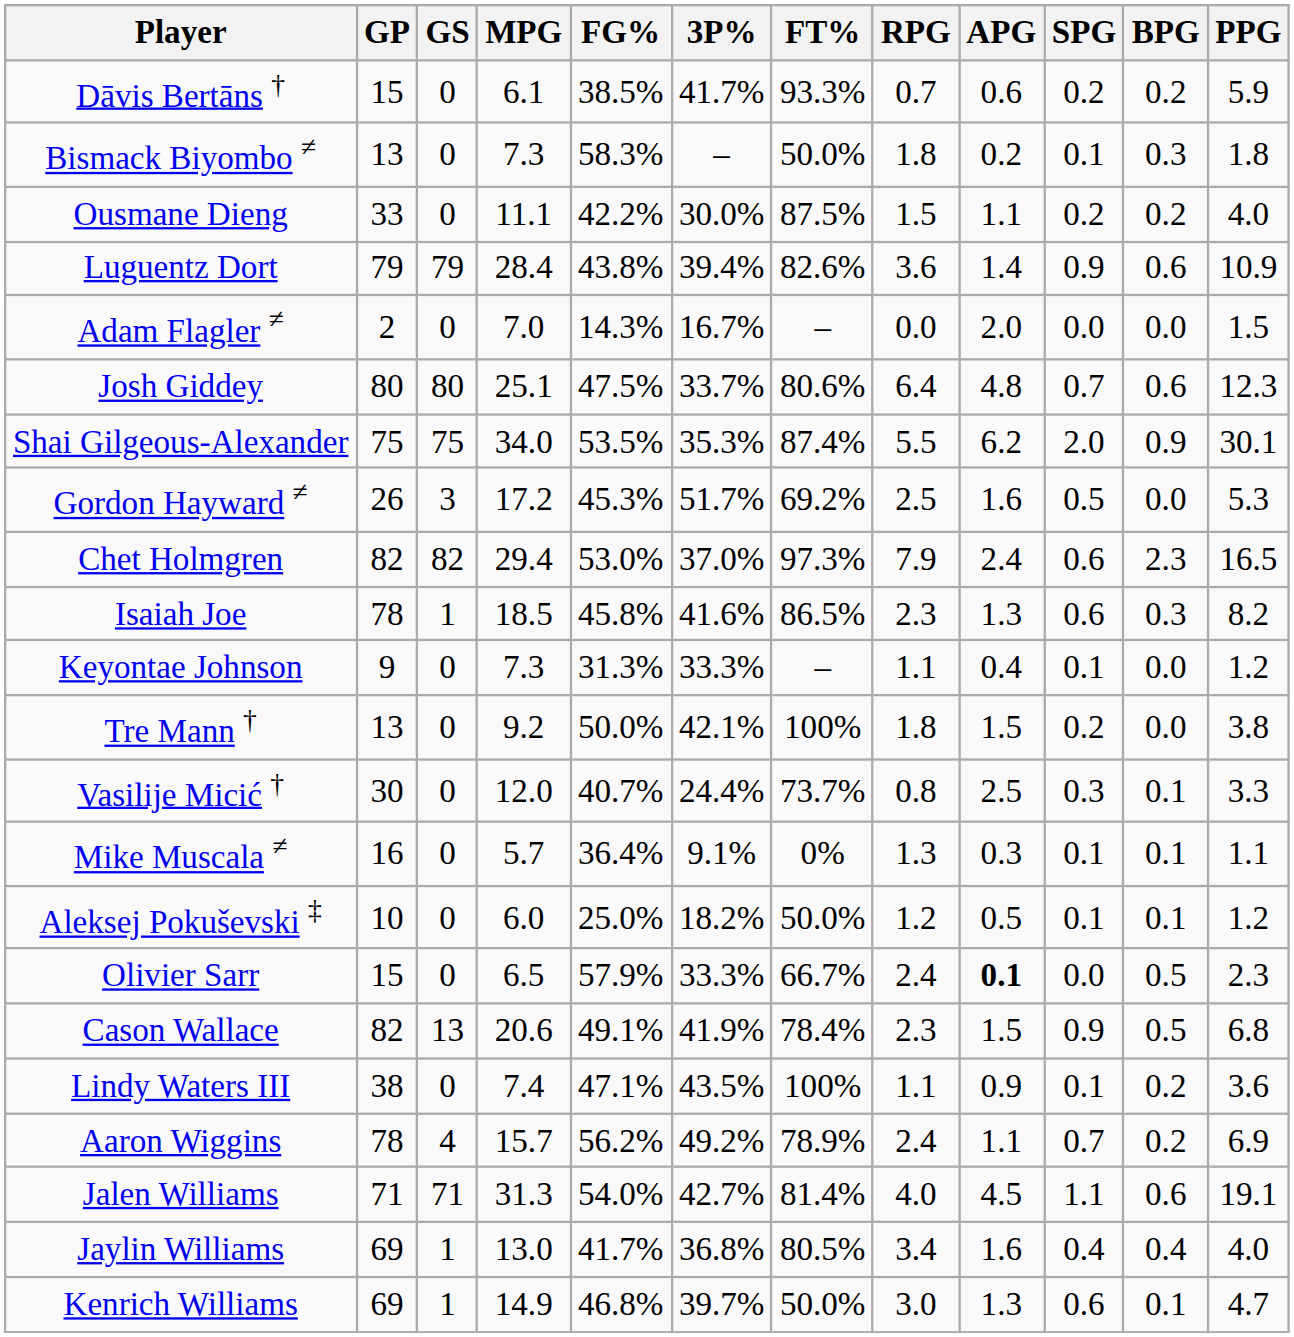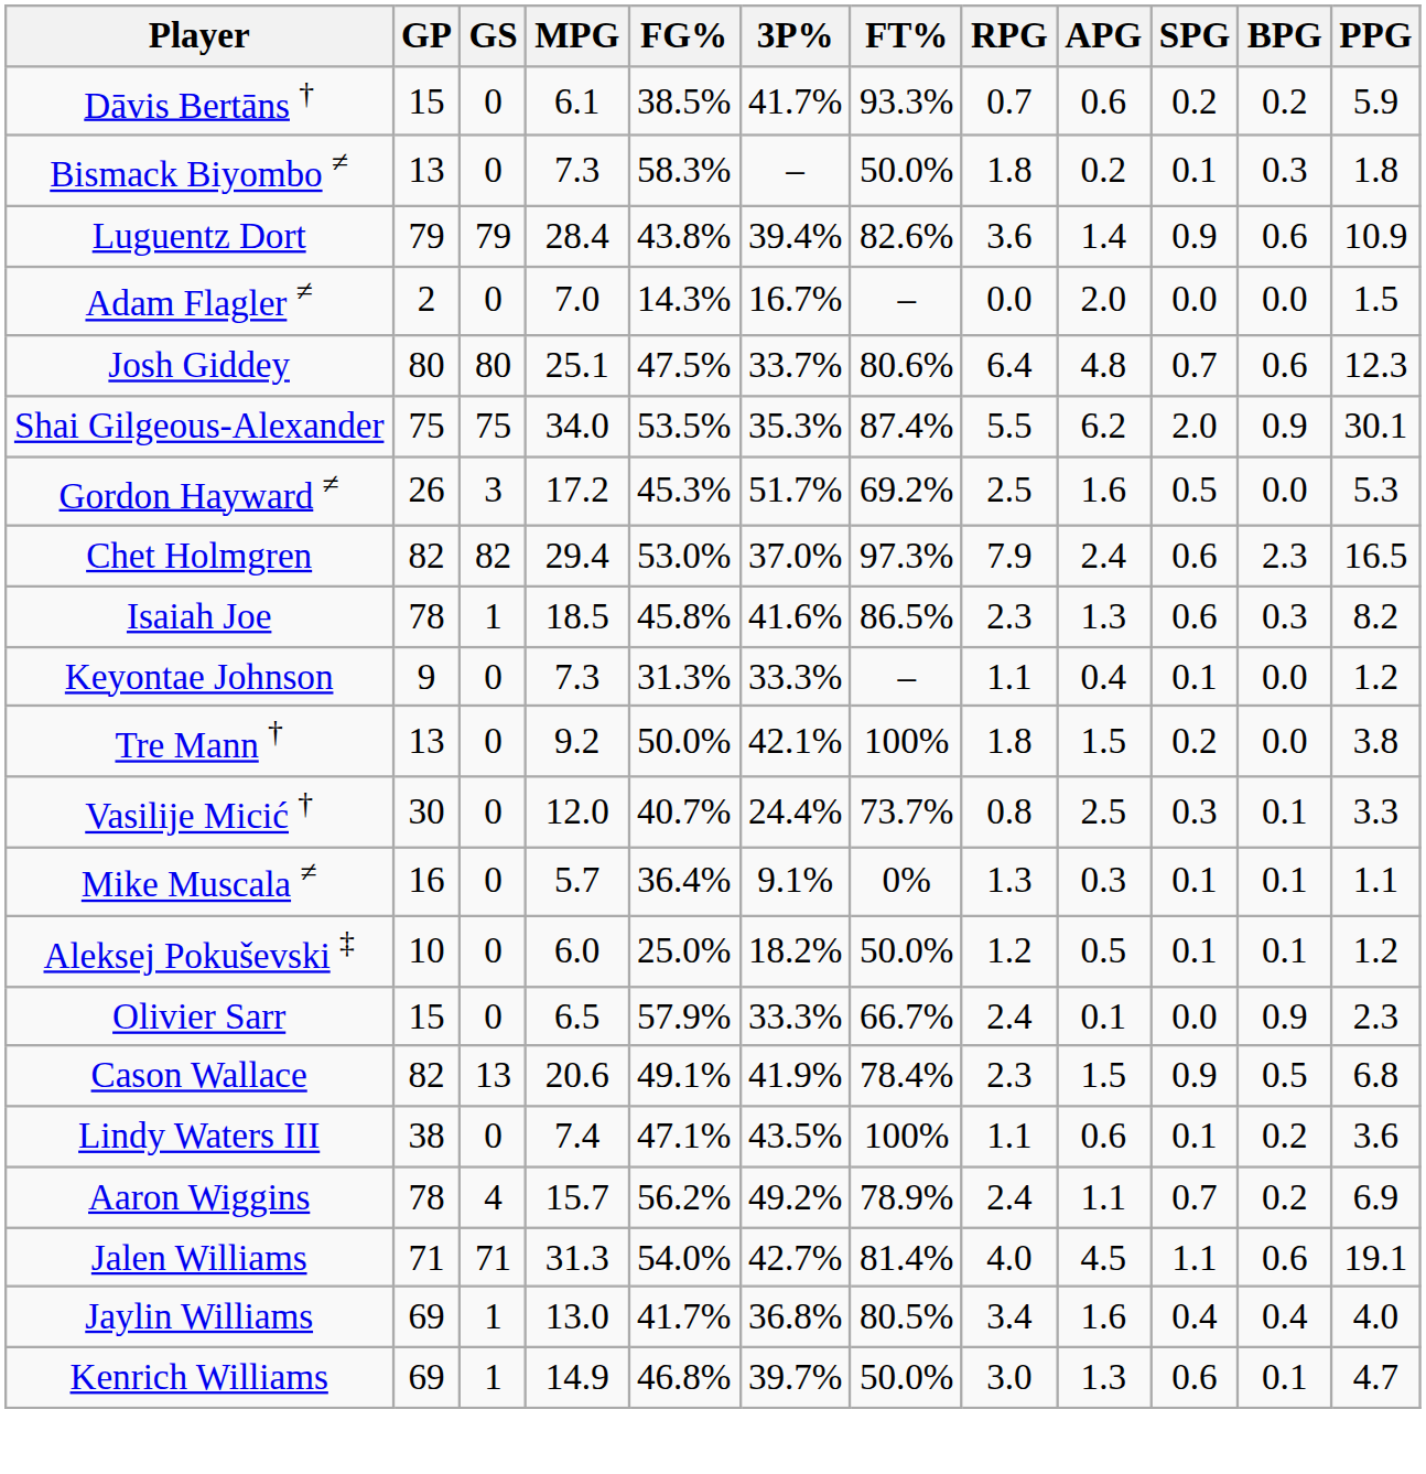- row: Ousmane Dieng | 33 | 0 | 11.1 | 42.2% | 30.0% | 87.5% | 1.5 | 1.1 | 0.2 | 0.2 | 4.0
Olivier Sarr | APG: bold -> normal
Olivier Sarr | BPG: 0.5 -> 0.9
Lindy Waters III | APG: 0.9 -> 0.6
